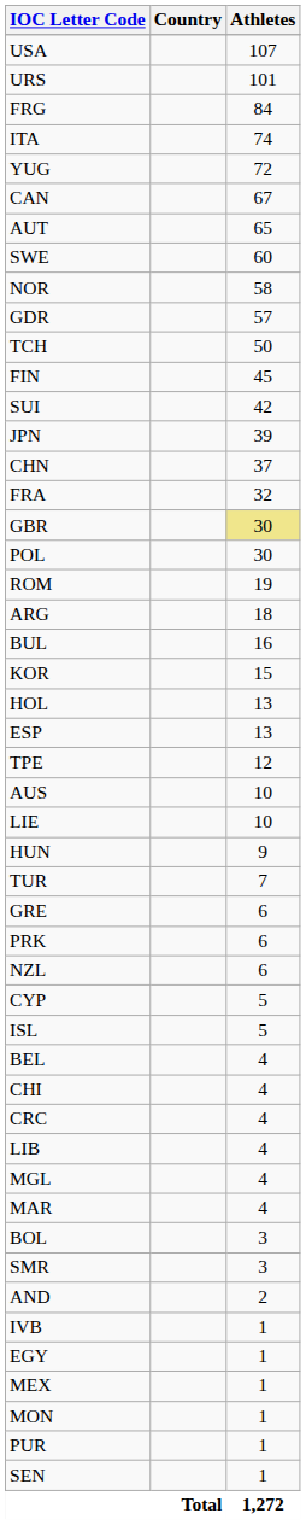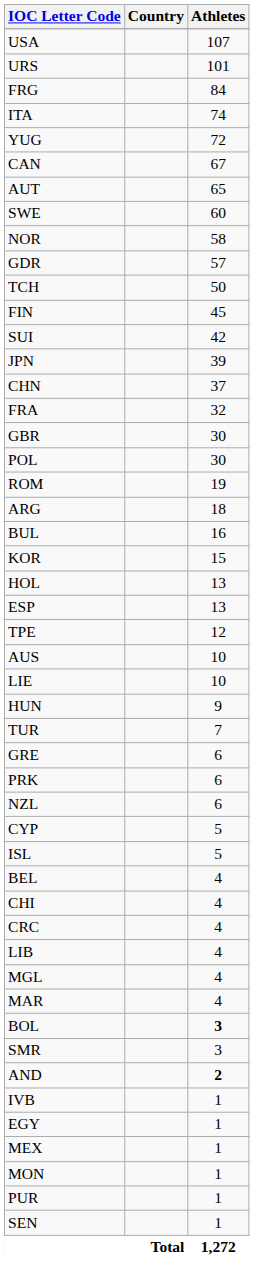GBR | Athletes: khaki background -> no background
BOL | Athletes: normal -> bold
AND | Athletes: normal -> bold
